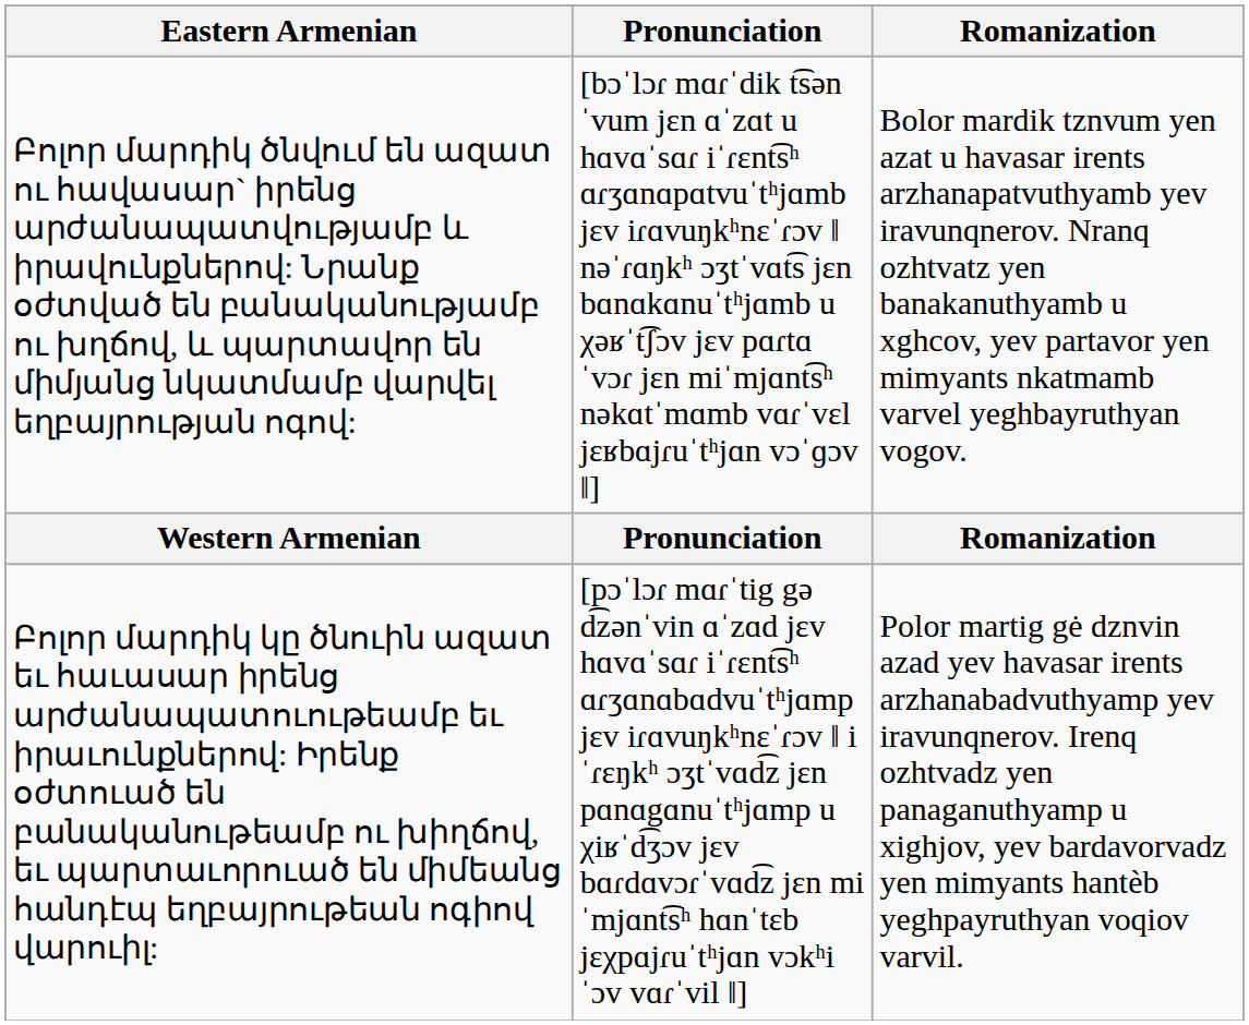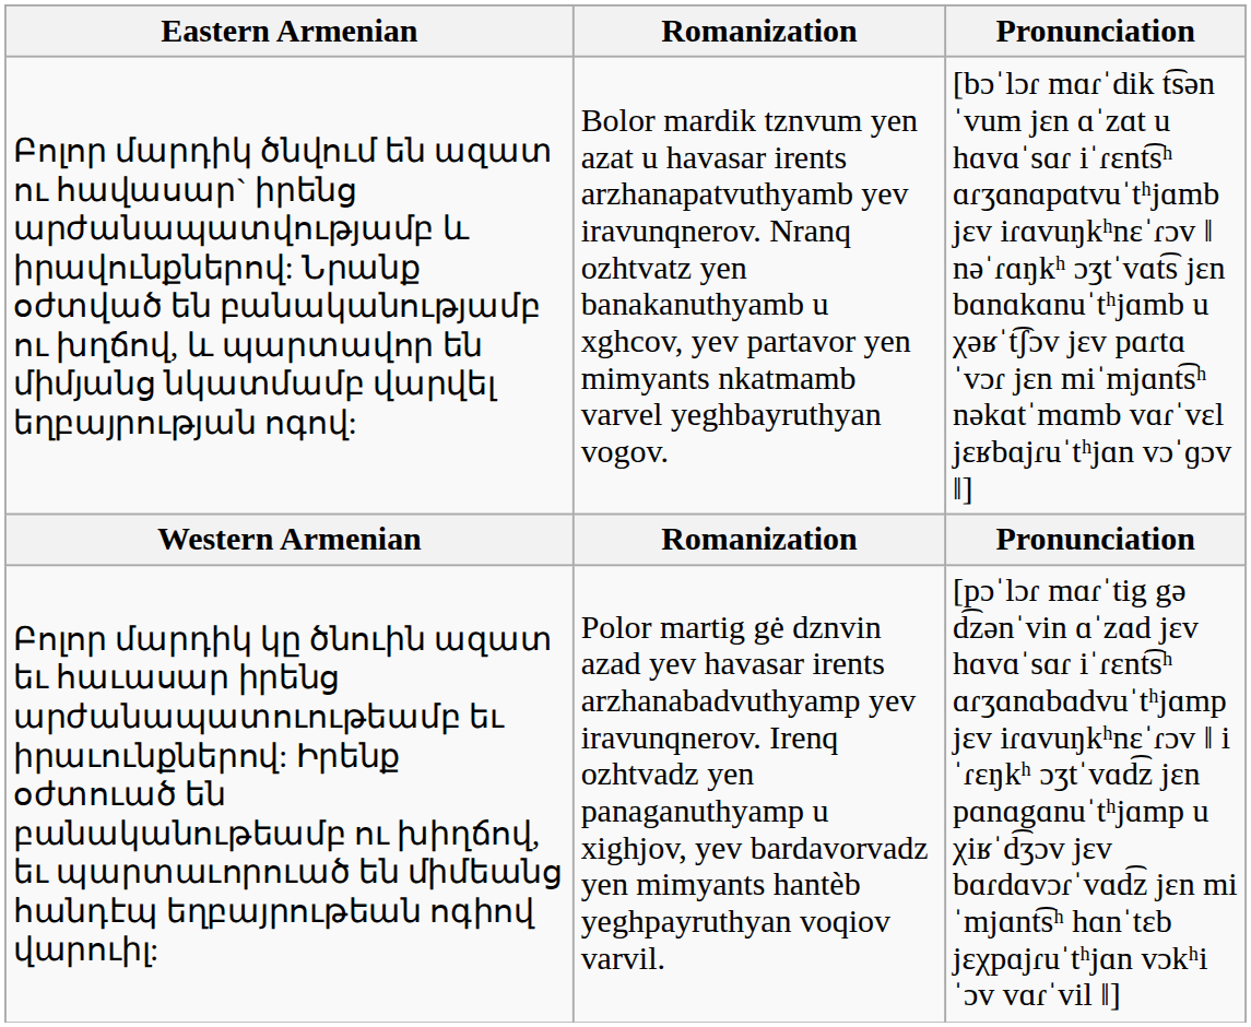columns swapped: Romanization <-> Pronunciation
